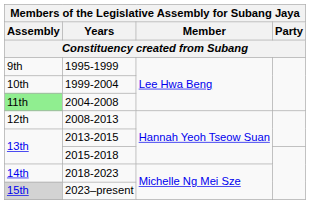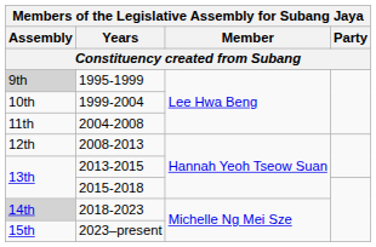1995-1999 | Assembly: no background -> lightgrey background
2004-2008 | Assembly: lightgreen background -> no background
2018-2023 | Assembly: no background -> lightgrey background
2023–present | Assembly: lightgrey background -> no background
